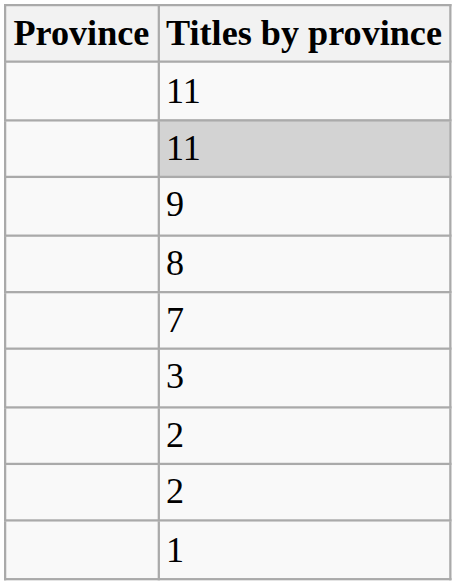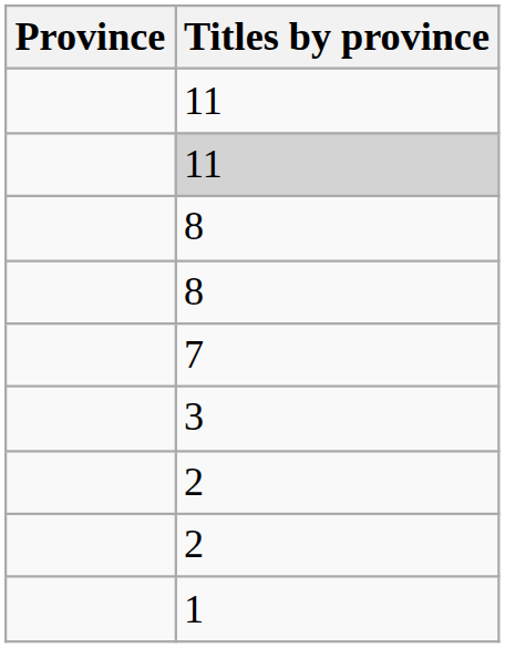row 4 | Titles by province: 9 -> 8
